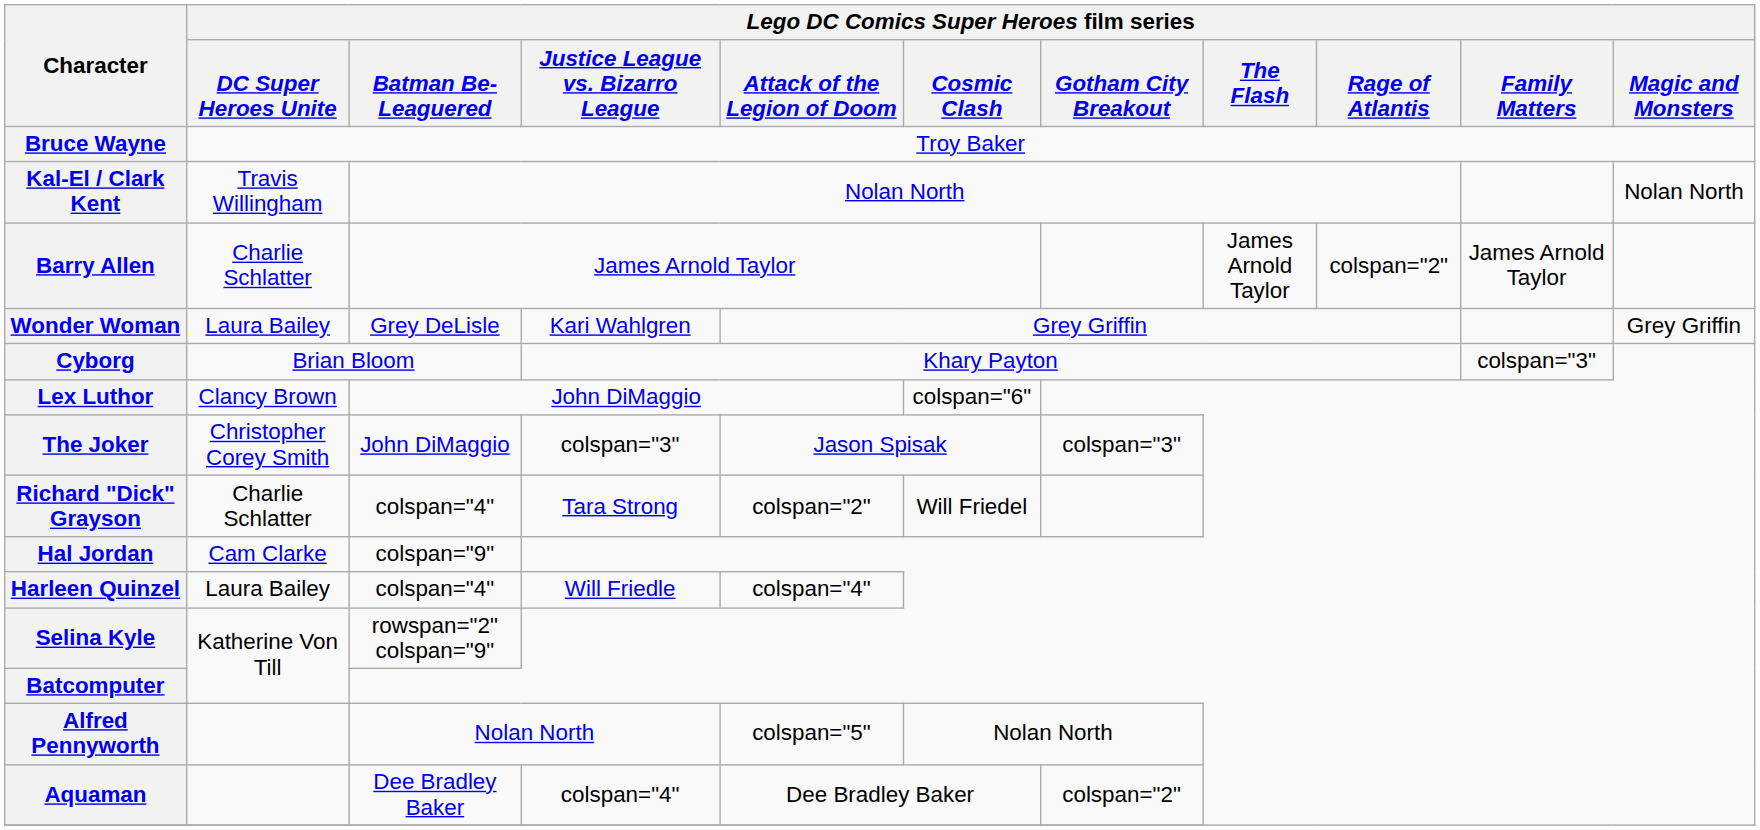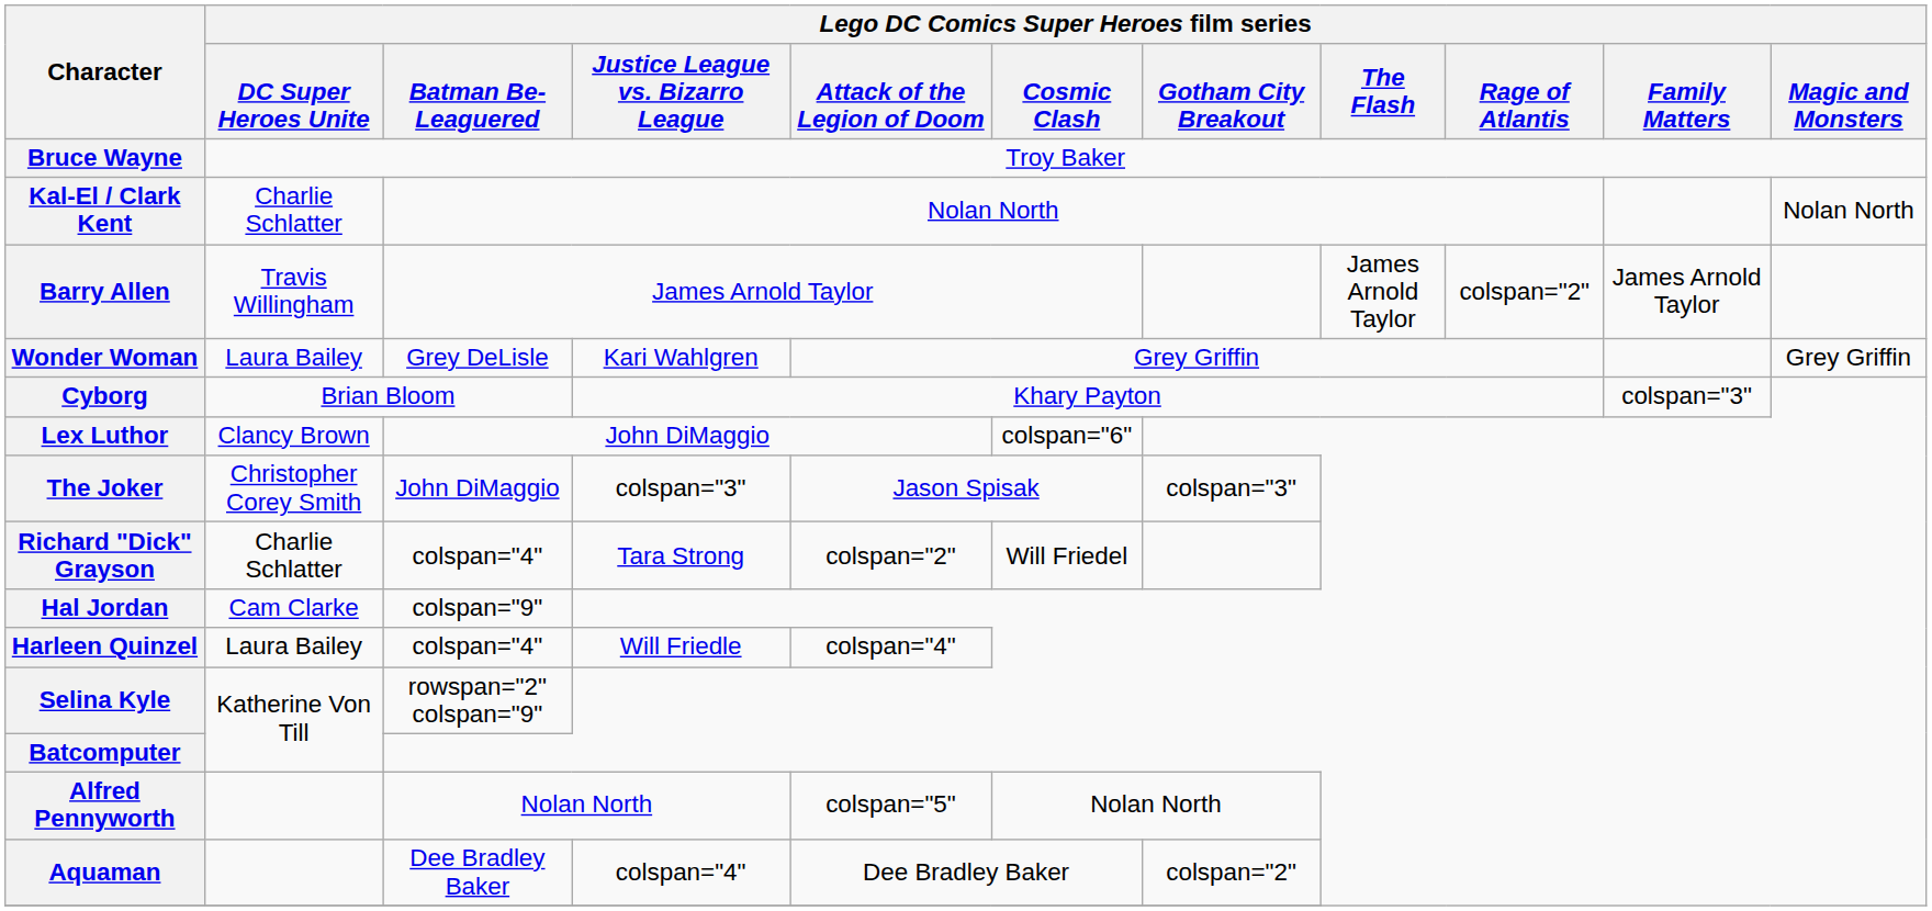Kal-El / Clark Kent | column 2: Travis Willingham -> Charlie Schlatter
Barry Allen | column 2: Charlie Schlatter -> Travis Willingham
